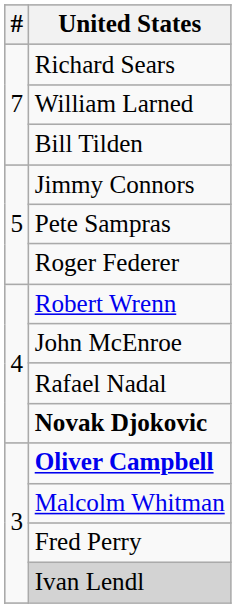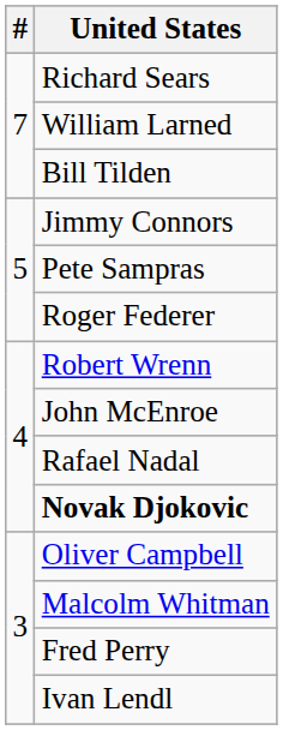Oliver Campbell | United States: bold -> normal
Ivan Lendl | United States: lightgrey background -> no background
